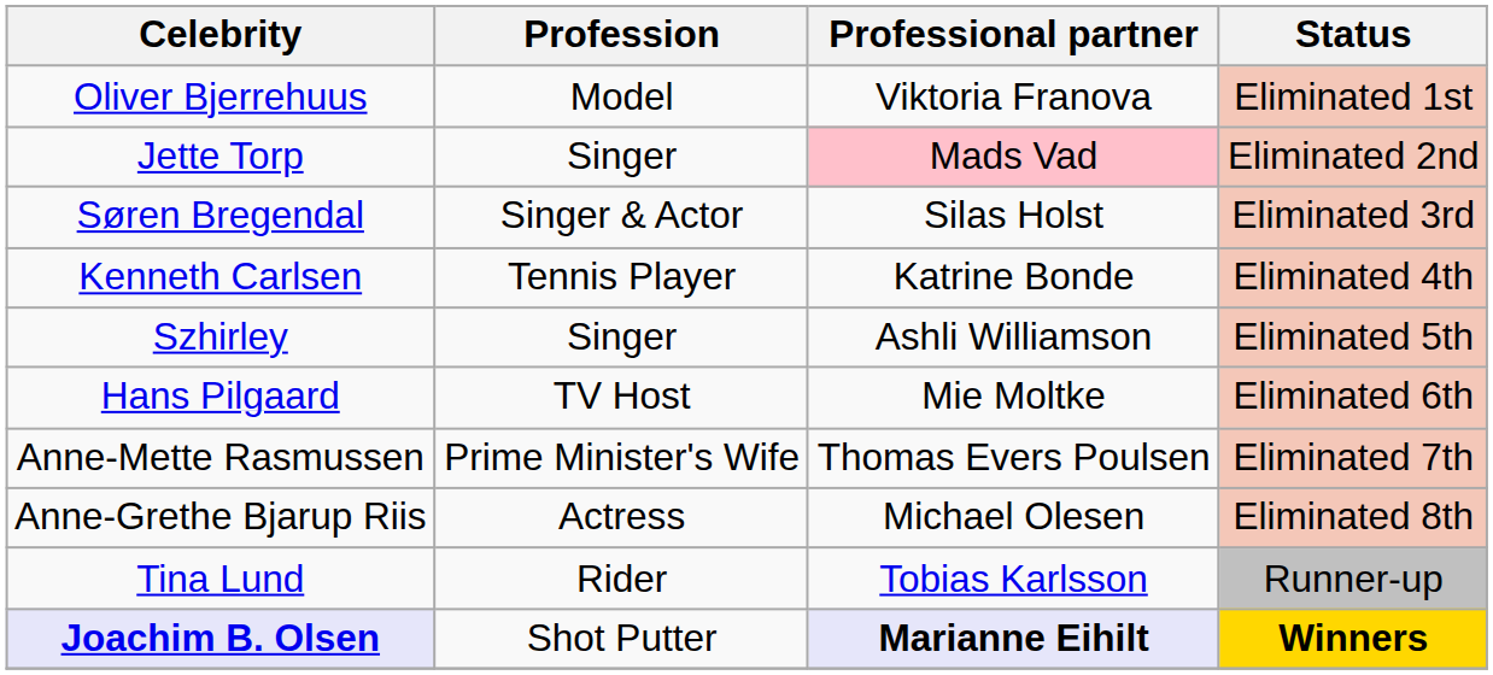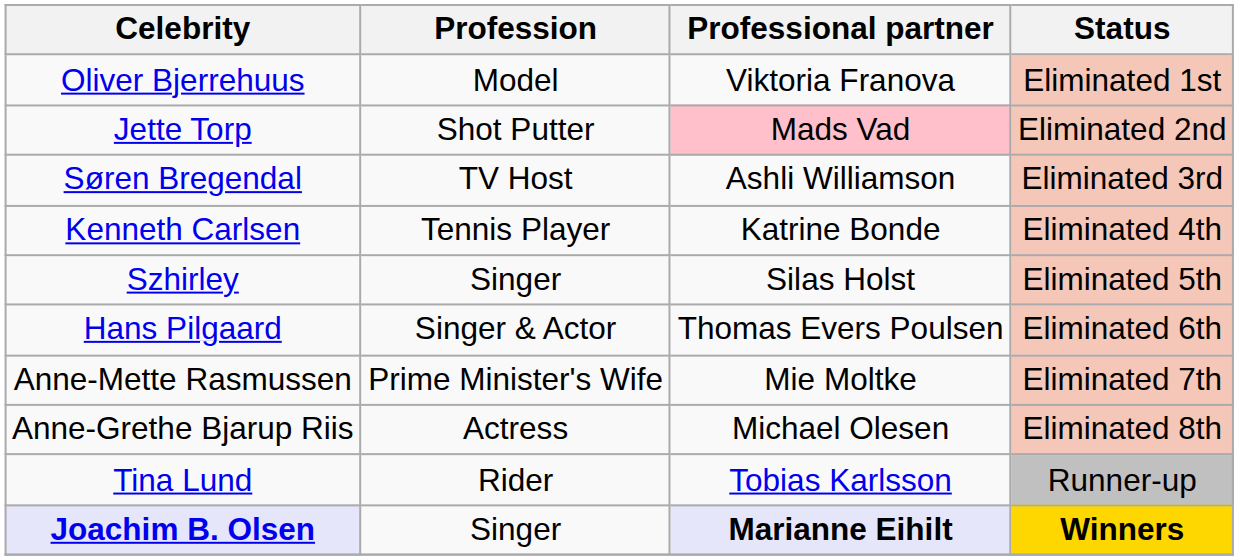Jette Torp | Profession: Singer -> Shot Putter
Søren Bregendal | Profession: Singer & Actor -> TV Host
Søren Bregendal | Professional partner: Silas Holst -> Ashli Williamson
Szhirley | Professional partner: Ashli Williamson -> Silas Holst
Hans Pilgaard | Profession: TV Host -> Singer & Actor
Hans Pilgaard | Professional partner: Mie Moltke -> Thomas Evers Poulsen
Anne-Mette Rasmussen | Professional partner: Thomas Evers Poulsen -> Mie Moltke
Joachim B. Olsen | Profession: Shot Putter -> Singer
